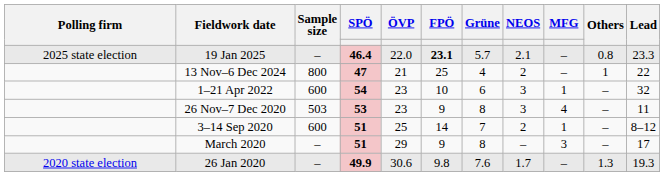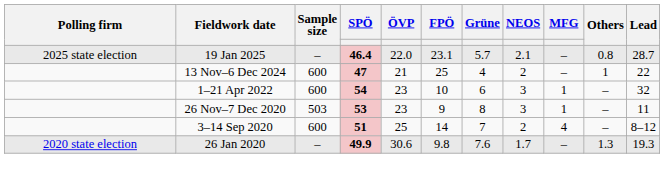19 Jan 2025 | FPÖ: bold -> normal
19 Jan 2025 | Lead: 23.3 -> 28.7
13 Nov–6 Dec 2024 | Sample size: 800 -> 600
26 Nov–7 Dec 2020 | MFG: 4 -> 1
3–14 Sep 2020 | MFG: 1 -> 4
- row: March 2020 | – | 51 | 29 | 9 | 8 | – | 3 | – | 17
